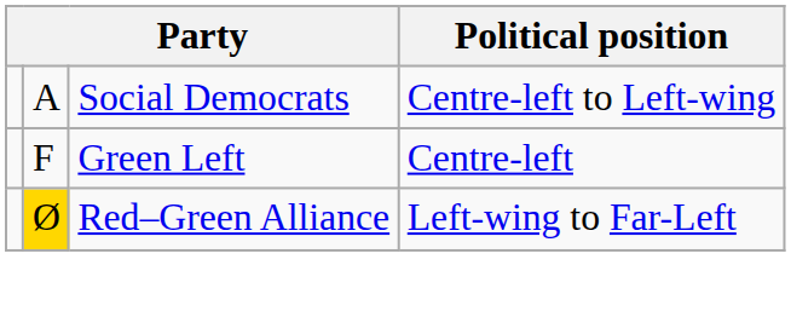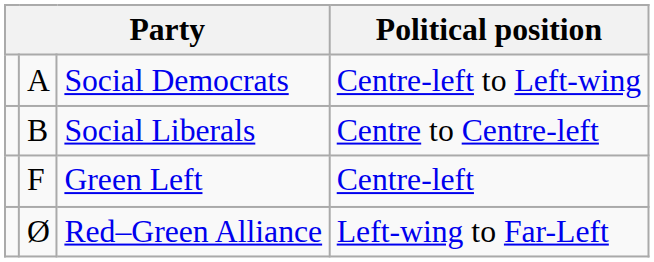+ row: B | Social Liberals | Centre to Centre-left
Red–Green Alliance | column 2: gold background -> no background
